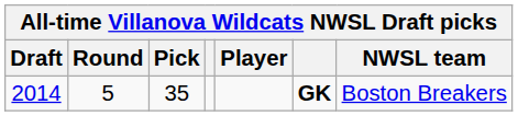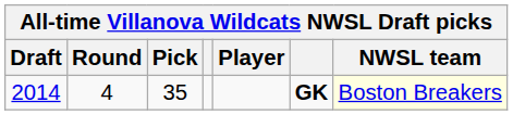2014 | Round: 5 -> 4
2014 | NWSL team: no background -> lightyellow background
